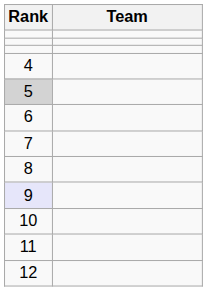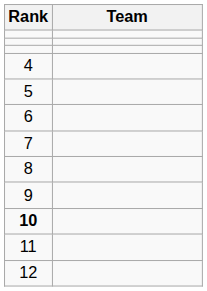row 6 | Rank: lightgrey background -> no background
row 10 | Rank: lavender background -> no background
row 11 | Rank: normal -> bold
